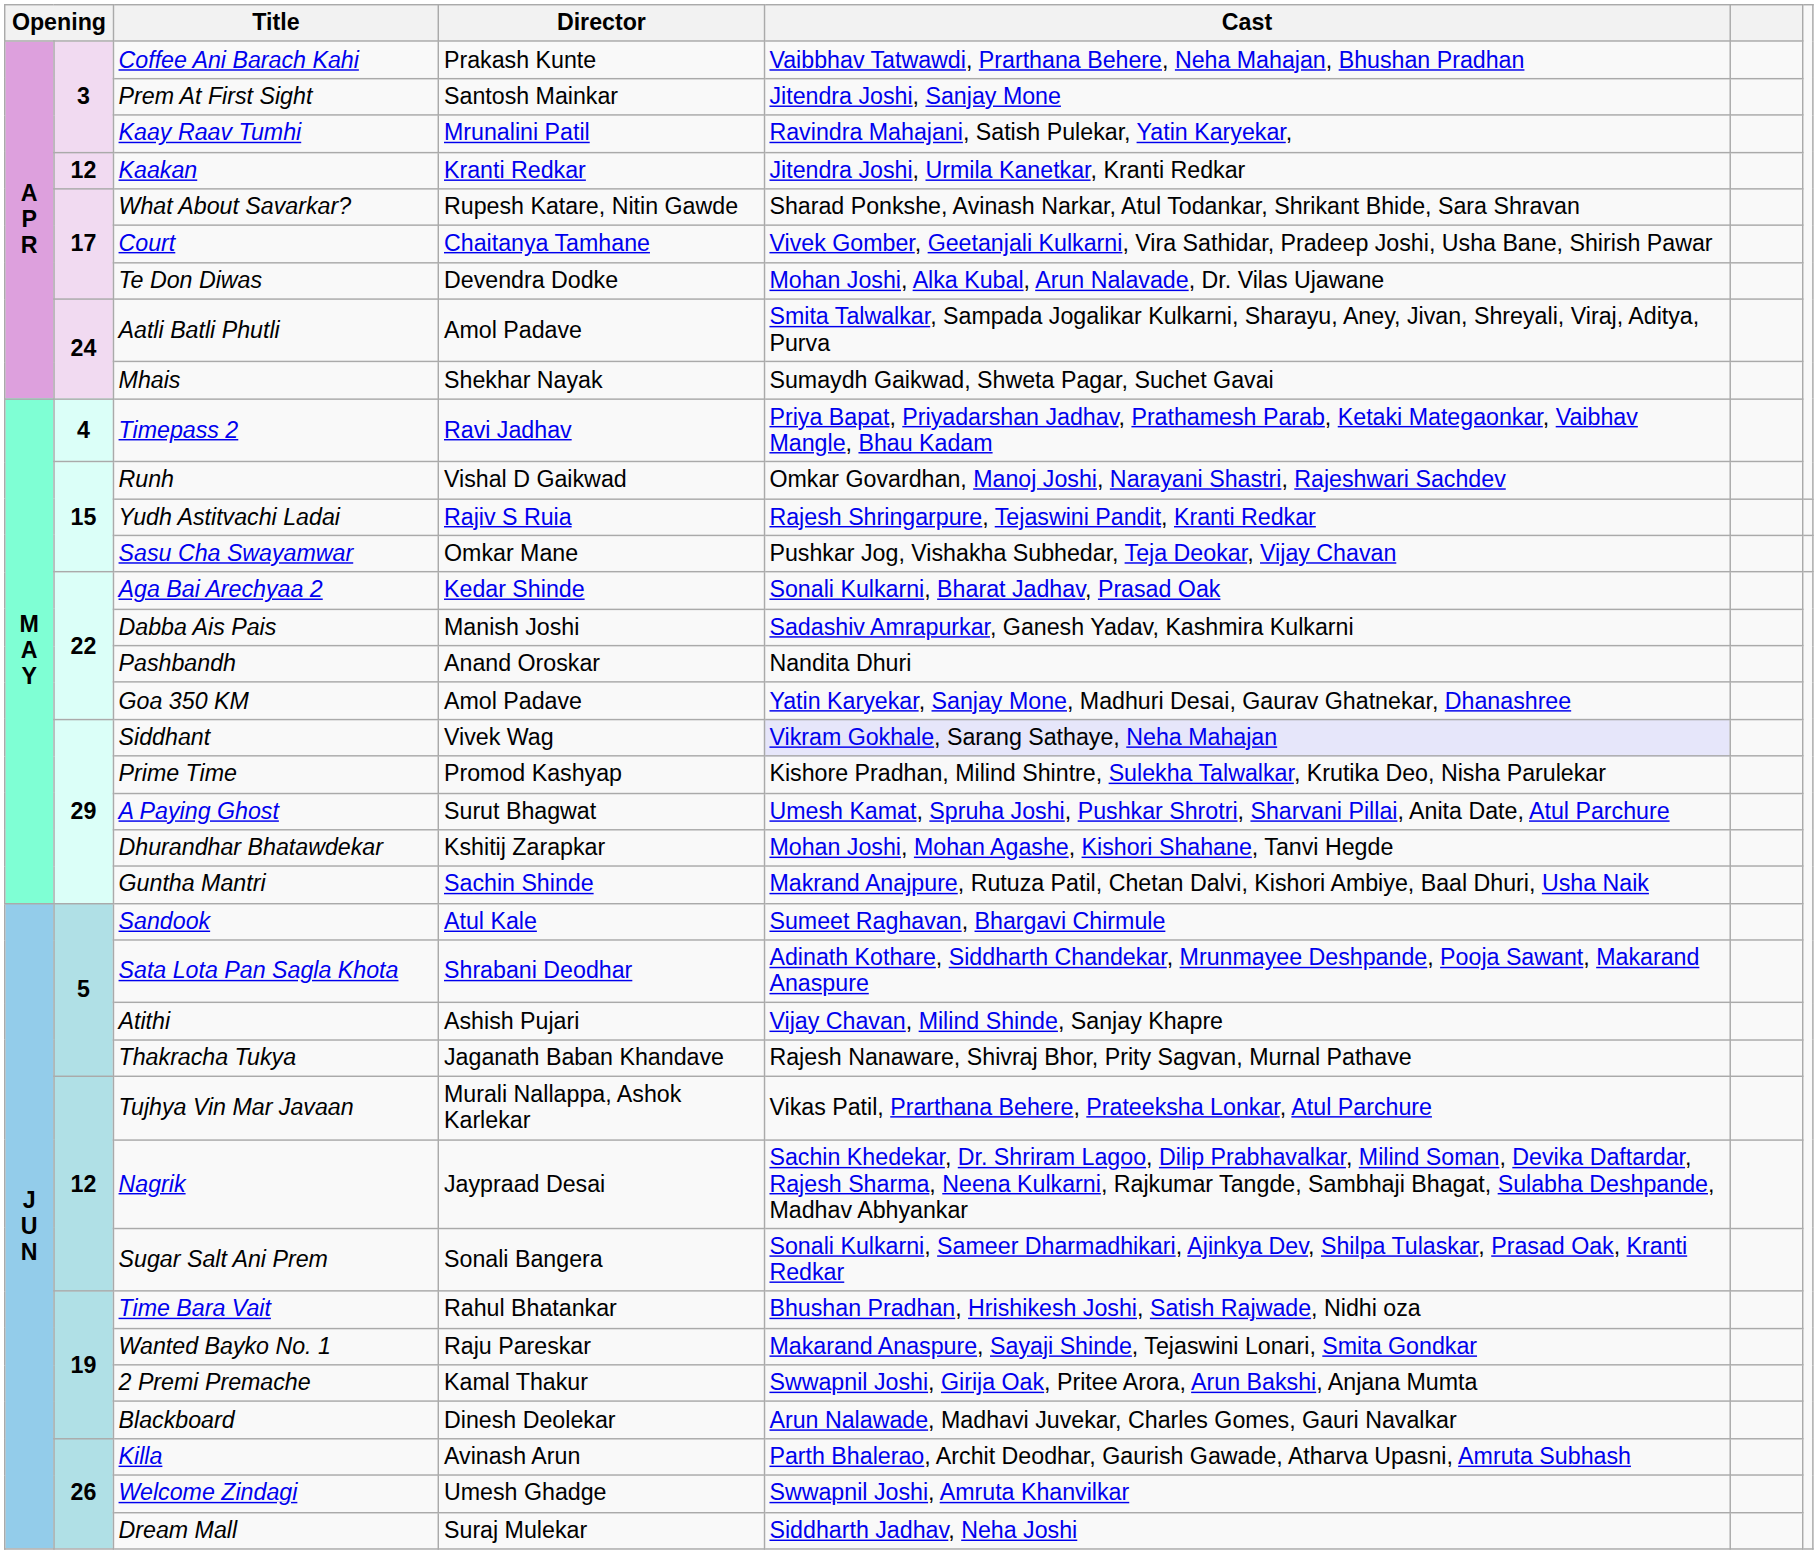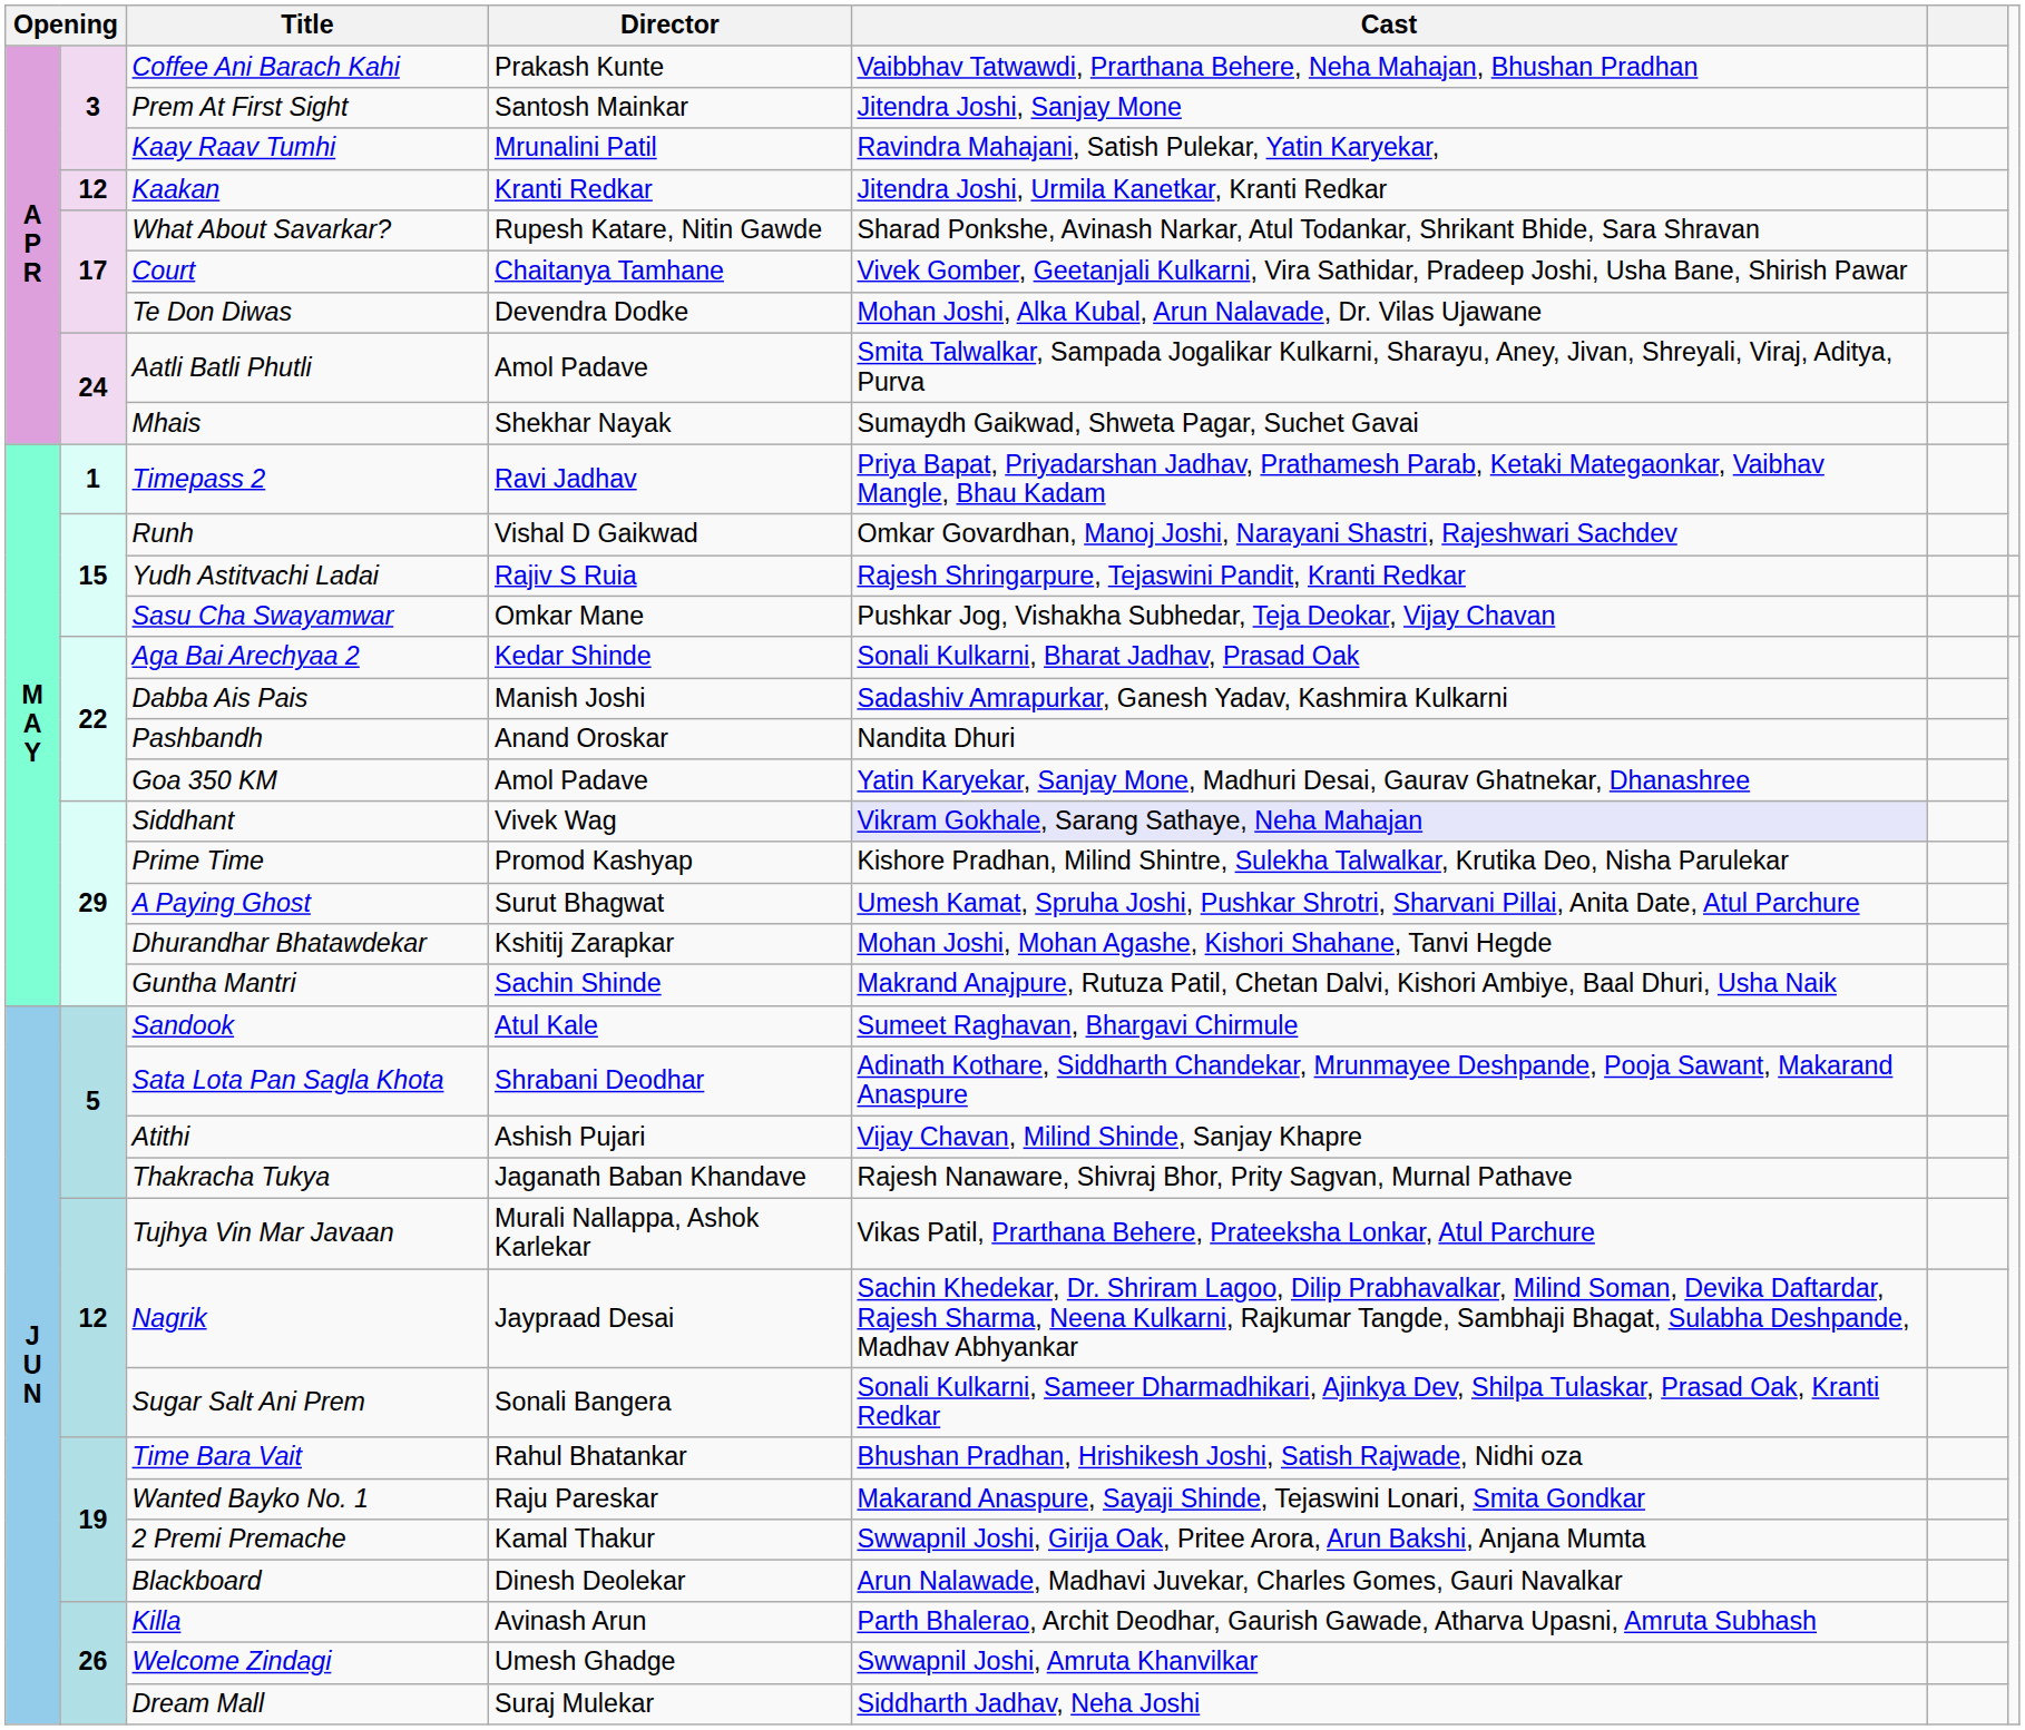Timepass 2 | column 2: 4 -> 1
